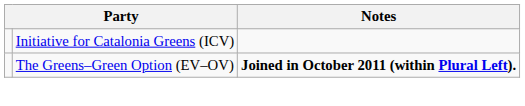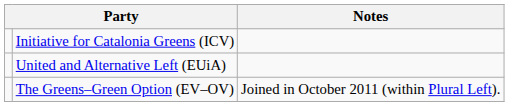+ row: United and Alternative Left (EUiA)
The Greens–Green Option (EV–OV) | Notes: bold -> normal
